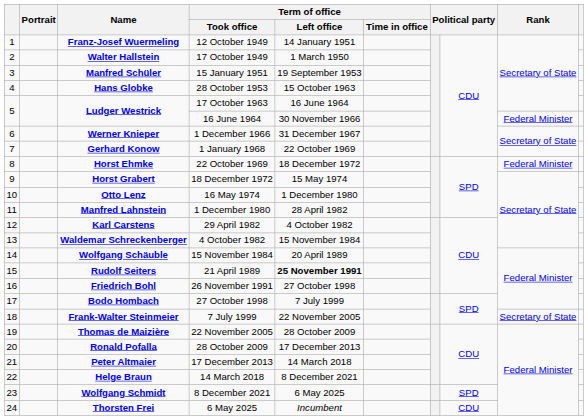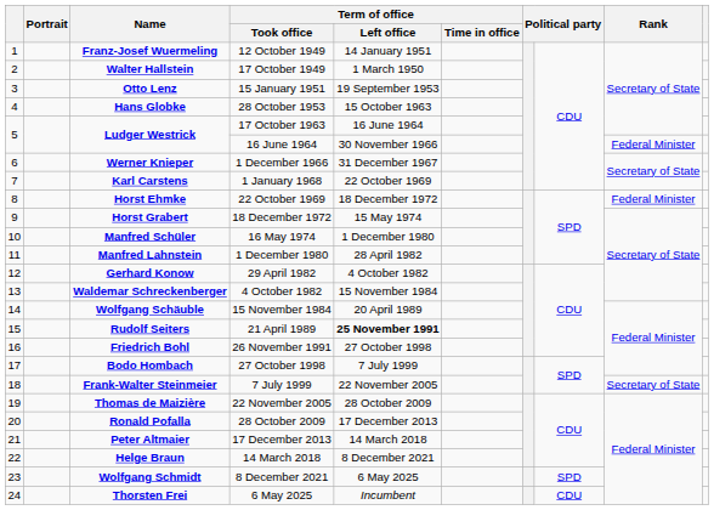15 January 1951 | Name: Manfred Schüler -> Otto Lenz
1 January 1968 | Name: Gerhard Konow -> Karl Carstens
16 May 1974 | Name: Otto Lenz -> Manfred Schüler
29 April 1982 | Name: Karl Carstens -> Gerhard Konow
